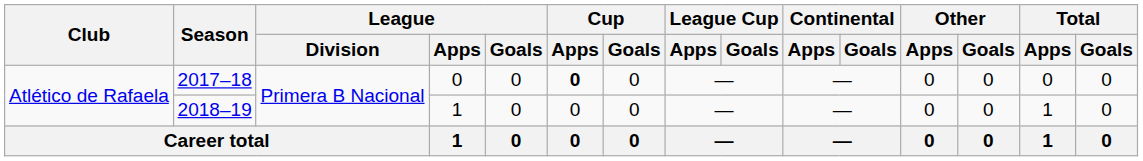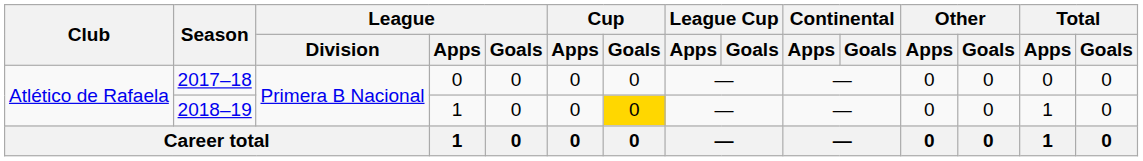2017–18 | Cup / Apps: bold -> normal
2018–19 | Cup / Goals: no background -> gold background
